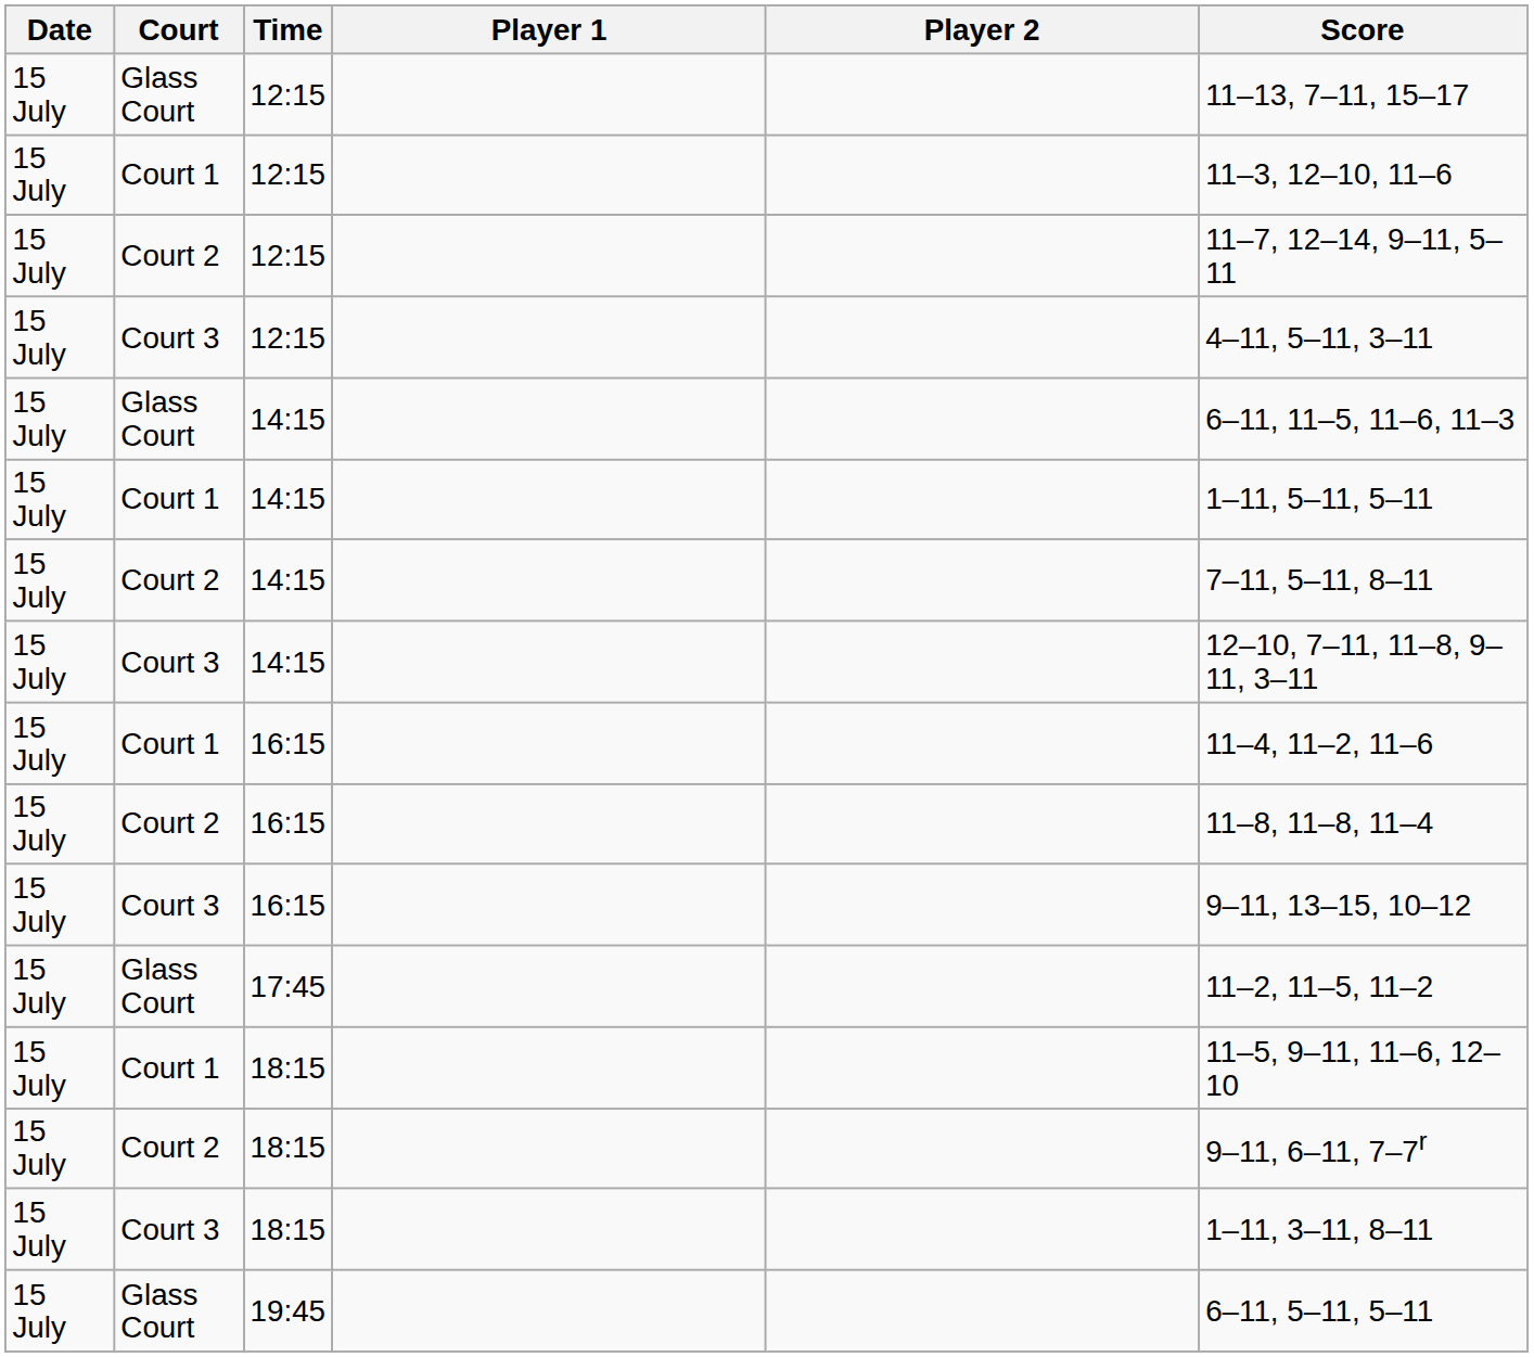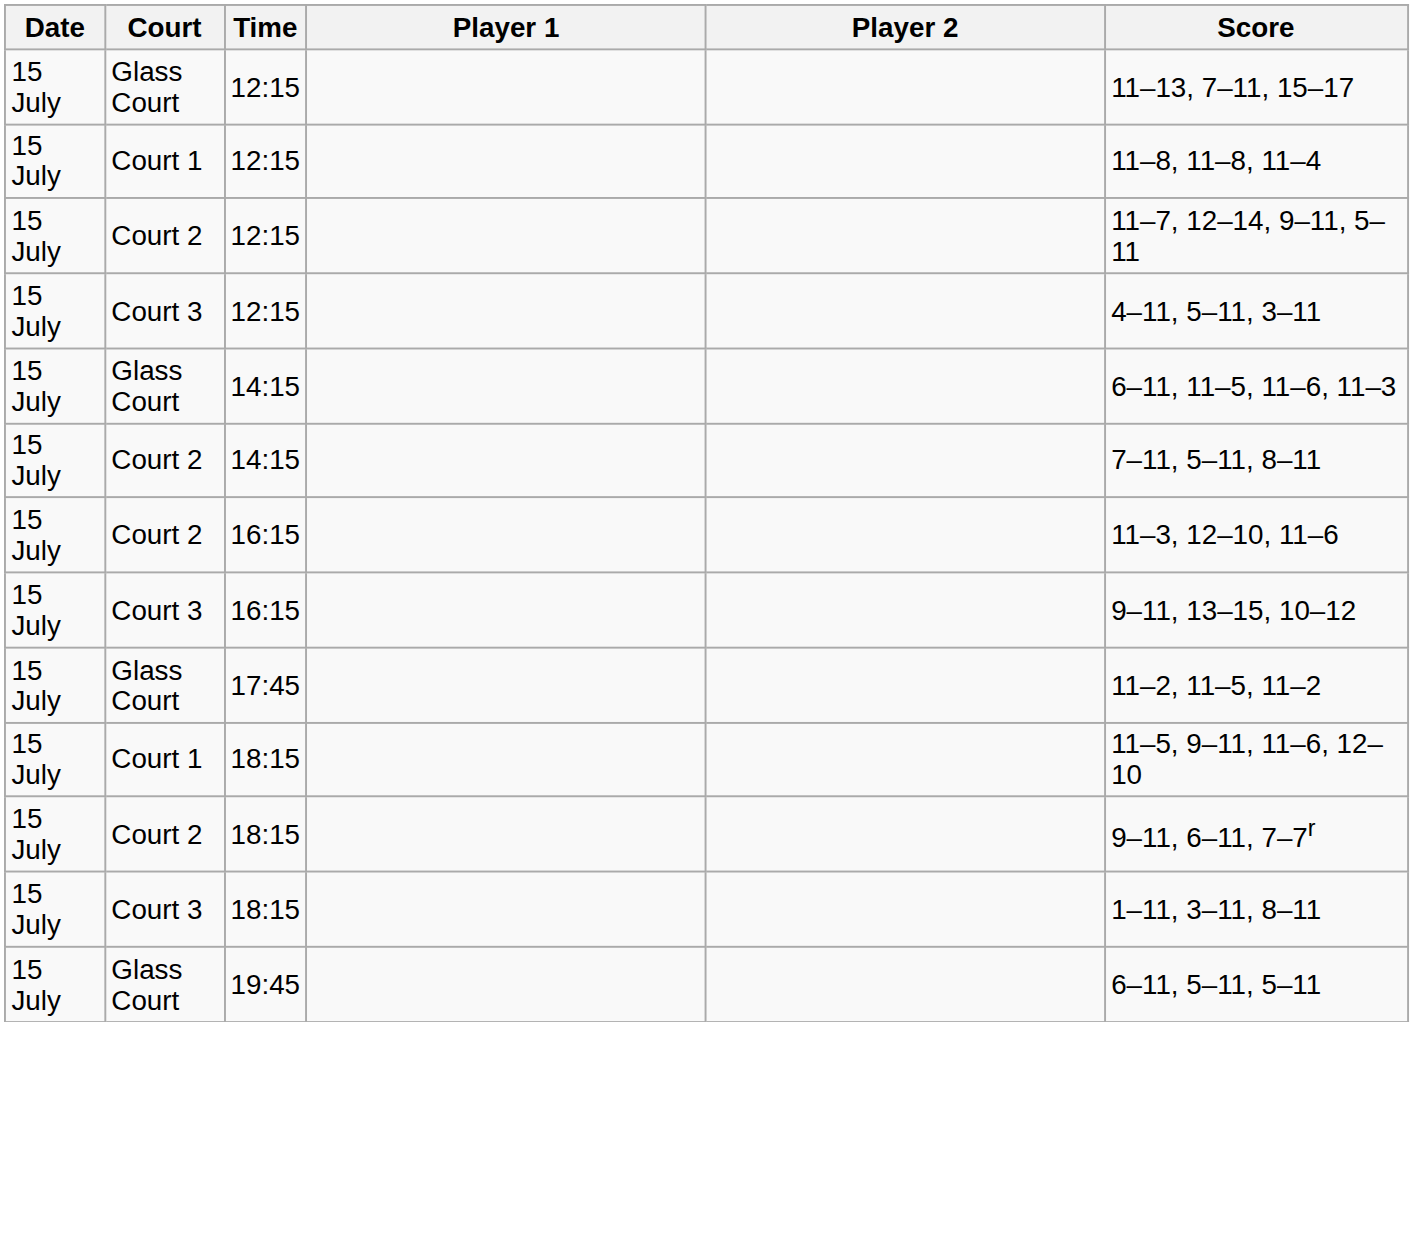Court 1 / 12:15 | Score: 11–3, 12–10, 11–6 -> 11–8, 11–8, 11–4
- row: 15 July | Court 1 | 14:15 | 1–11, 5–11, 5–11
- row: 15 July | Court 3 | 14:15 | 12–10, 7–11, 11–8, 9–11, 3–11
- row: 15 July | Court 1 | 16:15 | 11–4, 11–2, 11–6
Court 2 / 16:15 | Score: 11–8, 11–8, 11–4 -> 11–3, 12–10, 11–6
